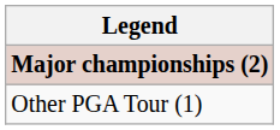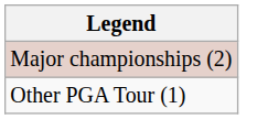row 2 | column 1: bold -> normal
